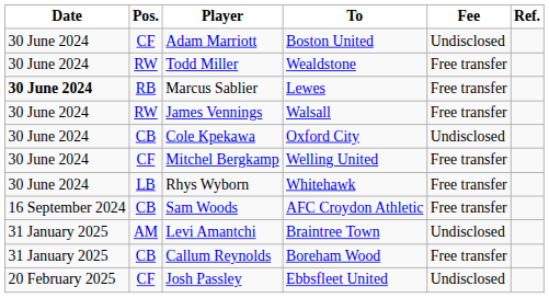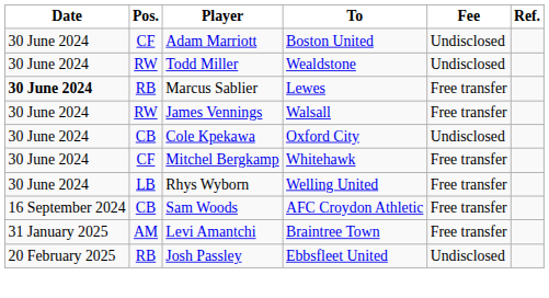Todd Miller | Fee: Free transfer -> Undisclosed
Mitchel Bergkamp | To: Welling United -> Whitehawk
Rhys Wyborn | To: Whitehawk -> Welling United
Levi Amantchi | Fee: Undisclosed -> Free transfer
- row: 31 January 2025 | CB | Callum Reynolds | Boreham Wood | Free transfer
Josh Passley | Pos.: CF -> RB
